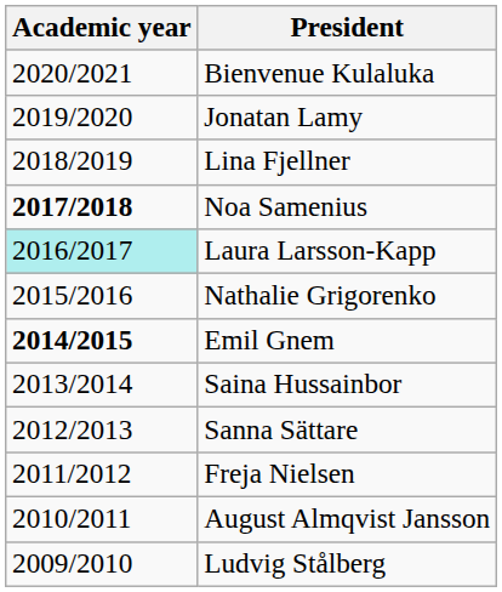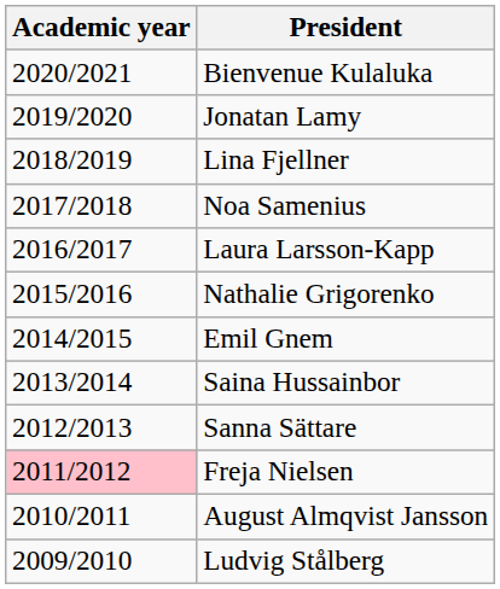Noa Samenius | Academic year: bold -> normal
Laura Larsson-Kapp | Academic year: paleturquoise background -> no background
Emil Gnem | Academic year: bold -> normal
Freja Nielsen | Academic year: no background -> pink background
